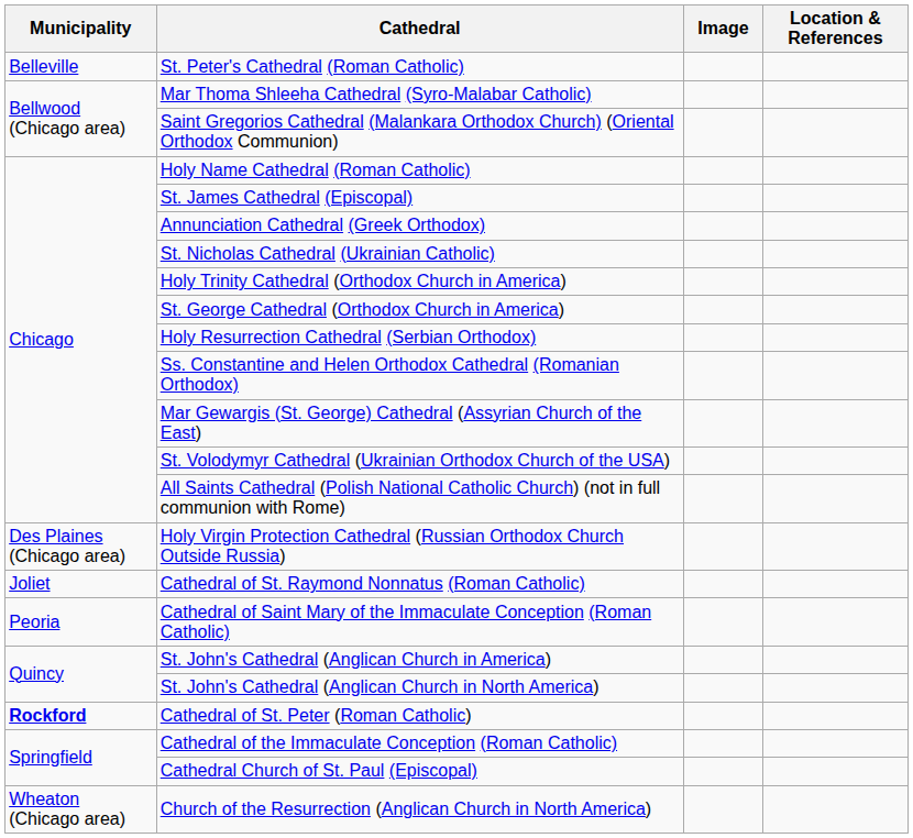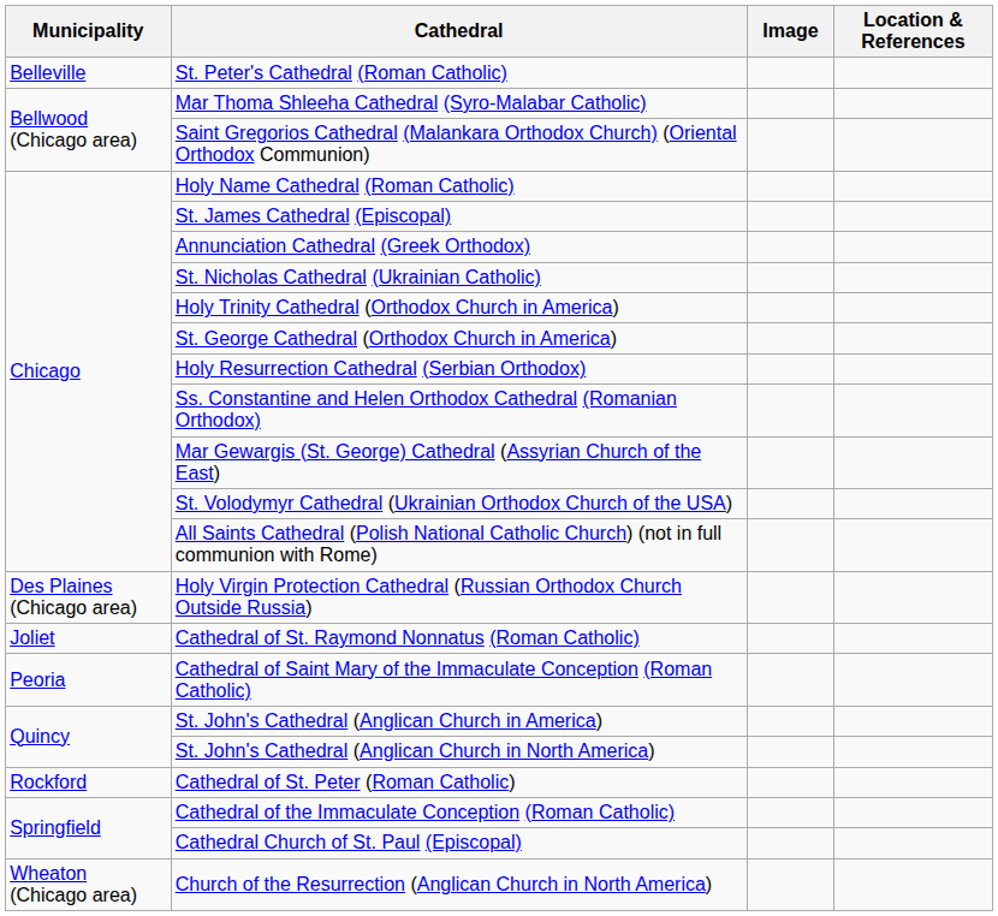Cathedral of St. Peter (Roman Catholic) | Municipality: bold -> normal
